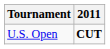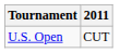U.S. Open | 2011: bold -> normal
